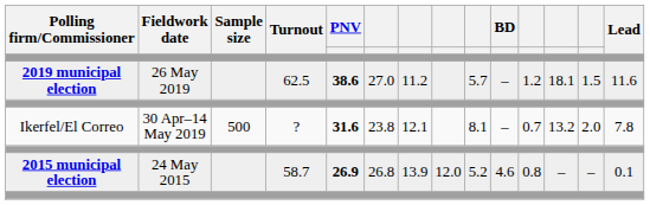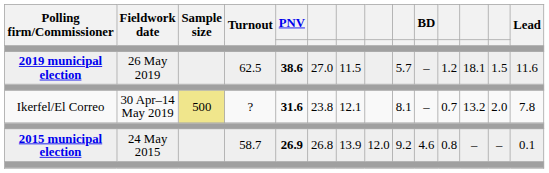2019 municipal election | column 7: 11.2 -> 11.5
Ikerfel/El Correo | Sample size: no background -> khaki background
2015 municipal election | column 9: 5.2 -> 9.2
